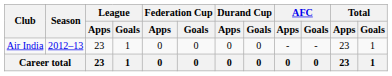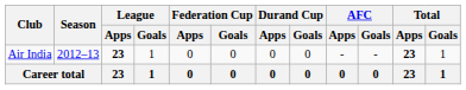Air India | League / Apps: normal -> bold
Air India | Total / Apps: normal -> bold
